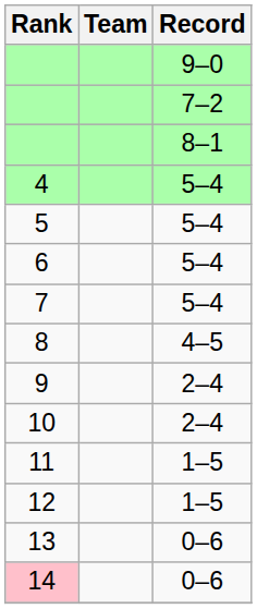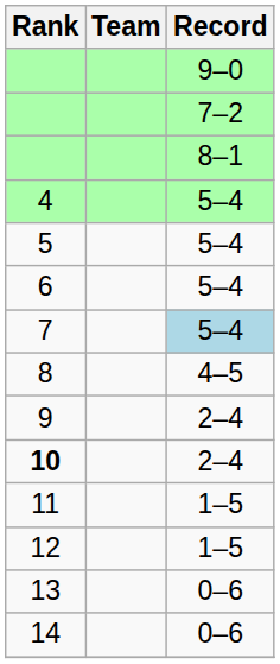7 | Record: no background -> lightblue background
10 | Rank: normal -> bold
14 | Rank: pink background -> no background
